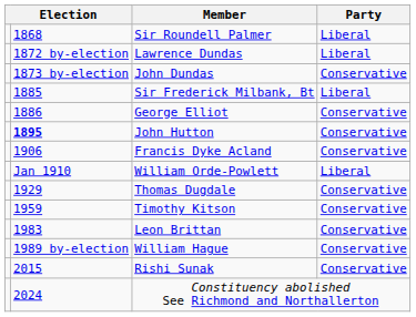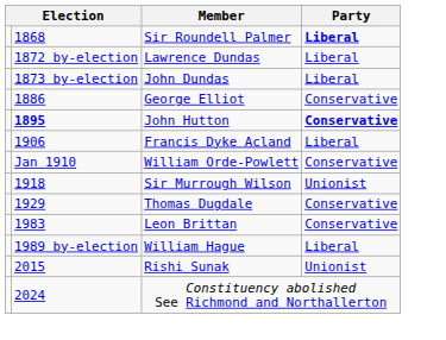Sir Roundell Palmer | Party: normal -> bold
John Dundas | Party: Conservative -> Liberal
- row: 1885 | Sir Frederick Milbank, Bt | Liberal
John Hutton | Party: normal -> bold
Francis Dyke Acland | Party: Conservative -> Liberal
William Orde-Powlett | Party: Liberal -> Conservative
+ row: 1918 | Sir Murrough Wilson | Unionist
- row: 1959 | Timothy Kitson | Conservative
William Hague | Party: Conservative -> Liberal
Rishi Sunak | Party: Conservative -> Unionist
